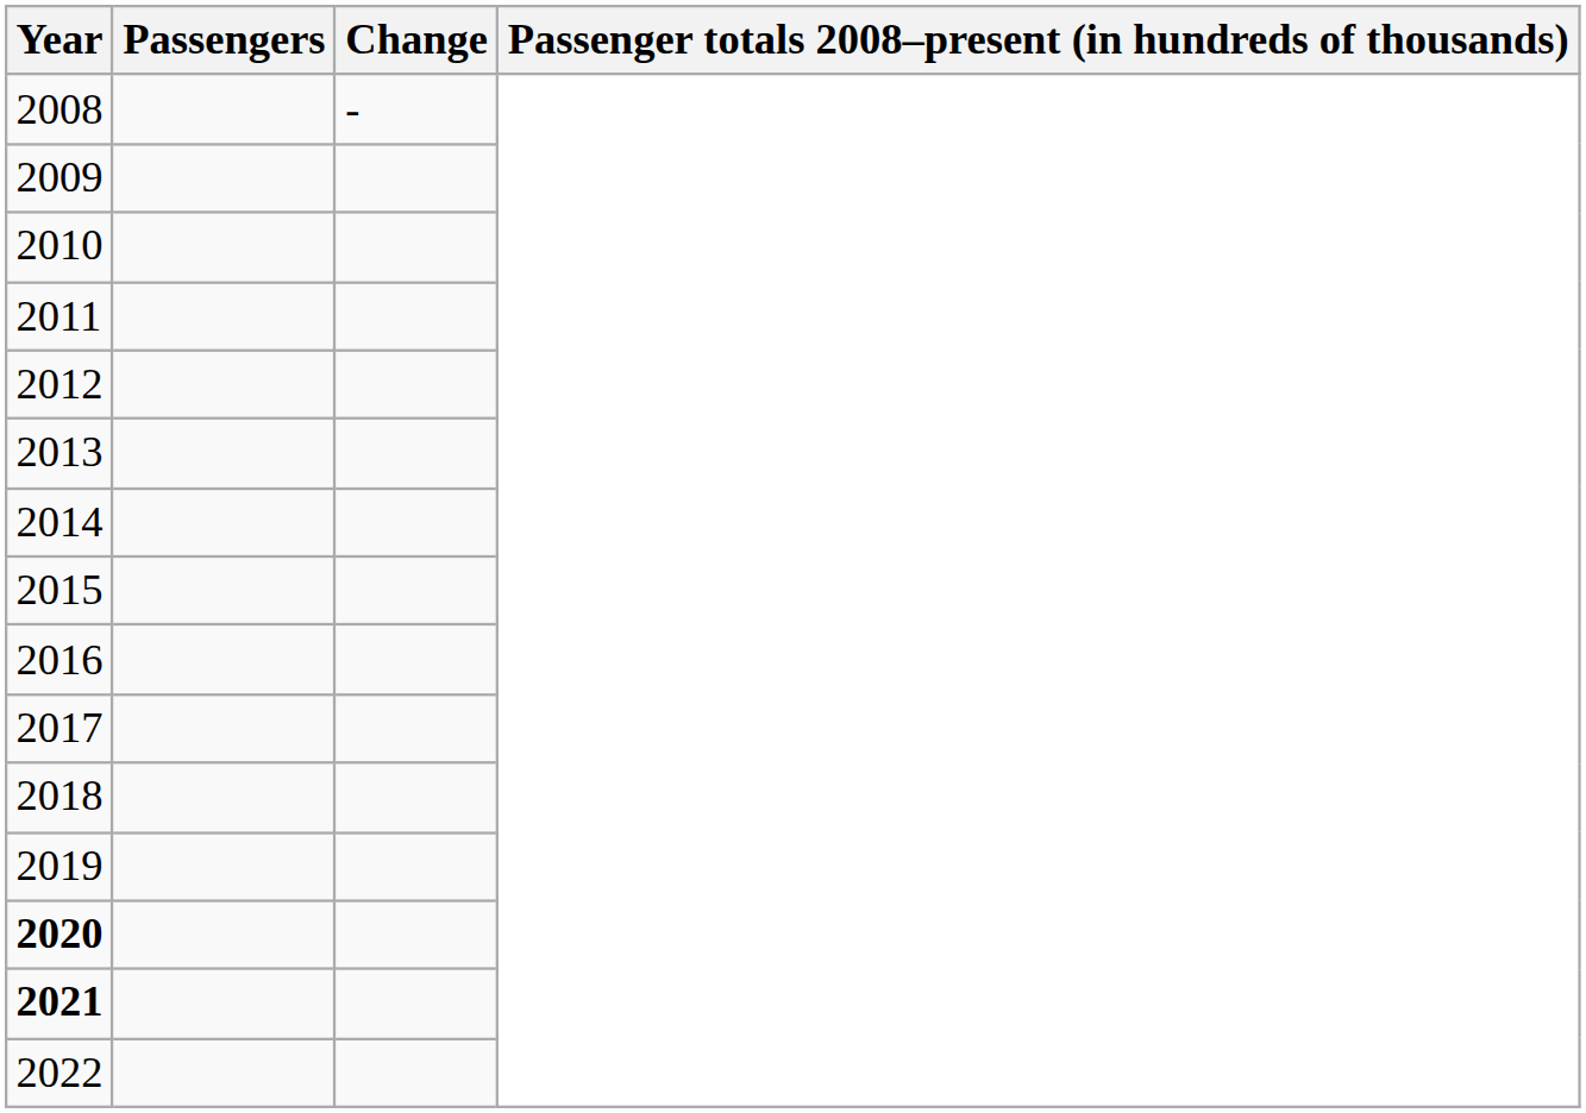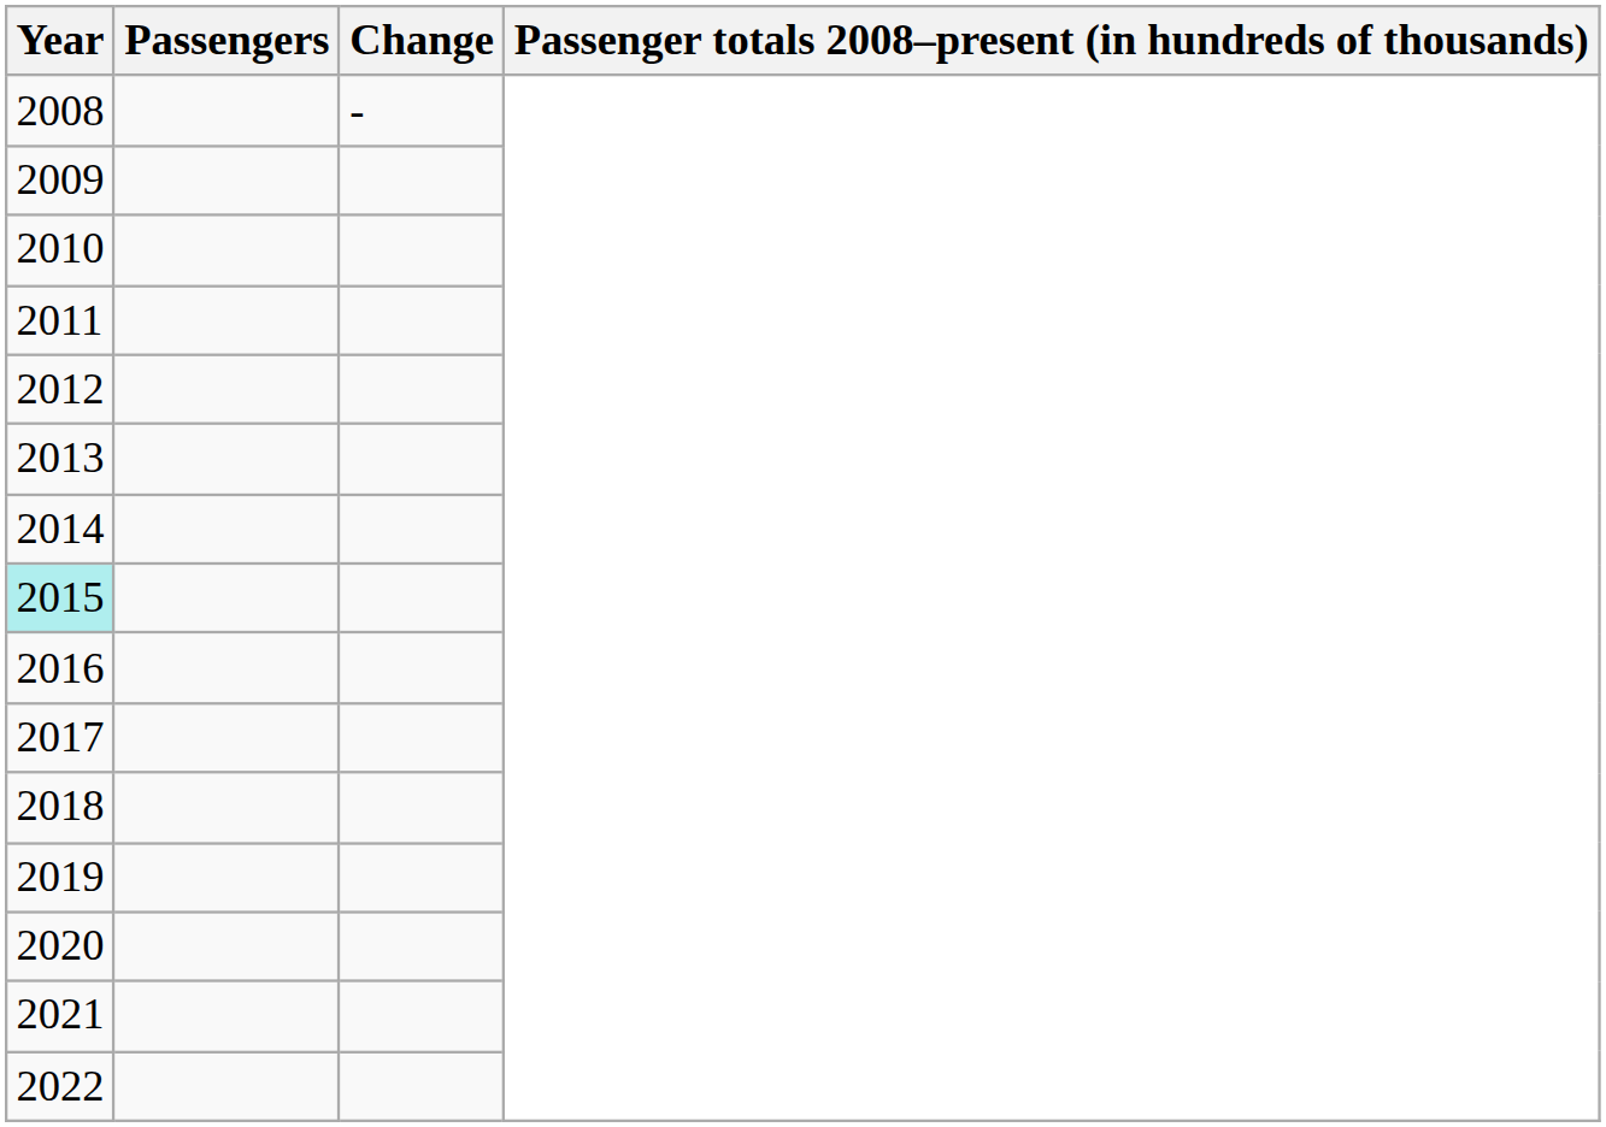2015 | Year: no background -> paleturquoise background
2020 | Year: bold -> normal
2021 | Year: bold -> normal
